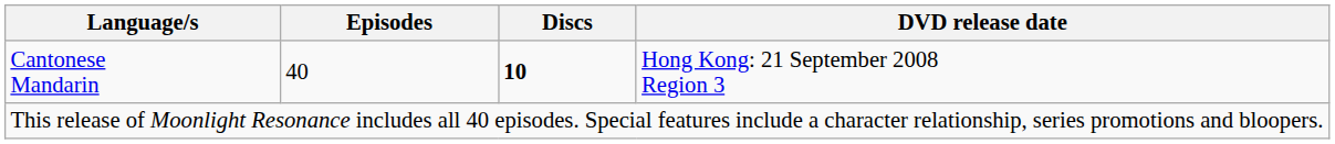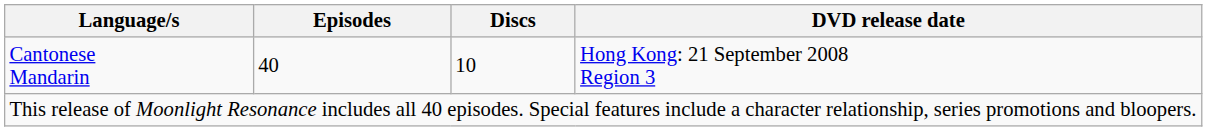Cantonese Mandarin | Discs: bold -> normal
